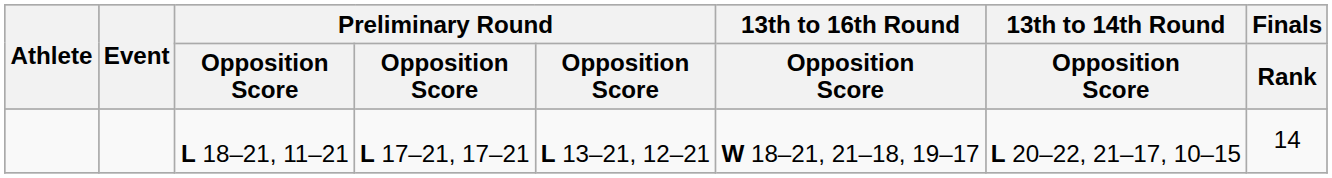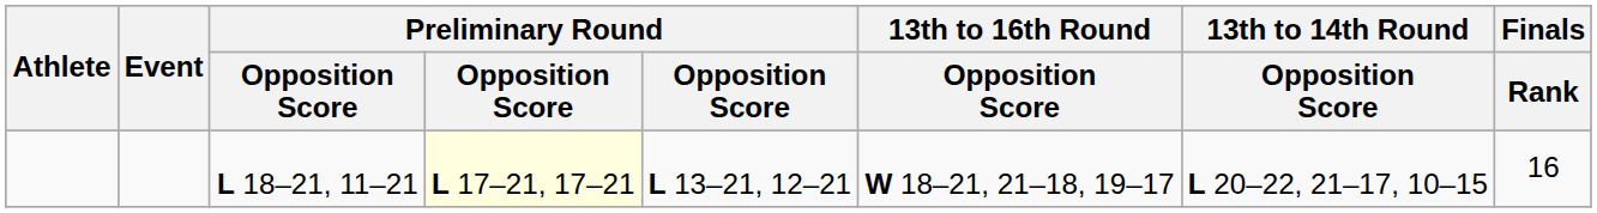row 3 | column 4: no background -> lightyellow background
row 3 | Finals / Rank: 14 -> 16
